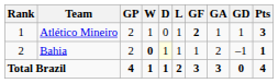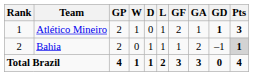Atlético Mineiro | GF: bold -> normal
Atlético Mineiro | GD: normal -> bold
Bahia | W: bold -> normal
Bahia | D: lightyellow background -> no background
Bahia | Pts: no background -> lightgrey background
